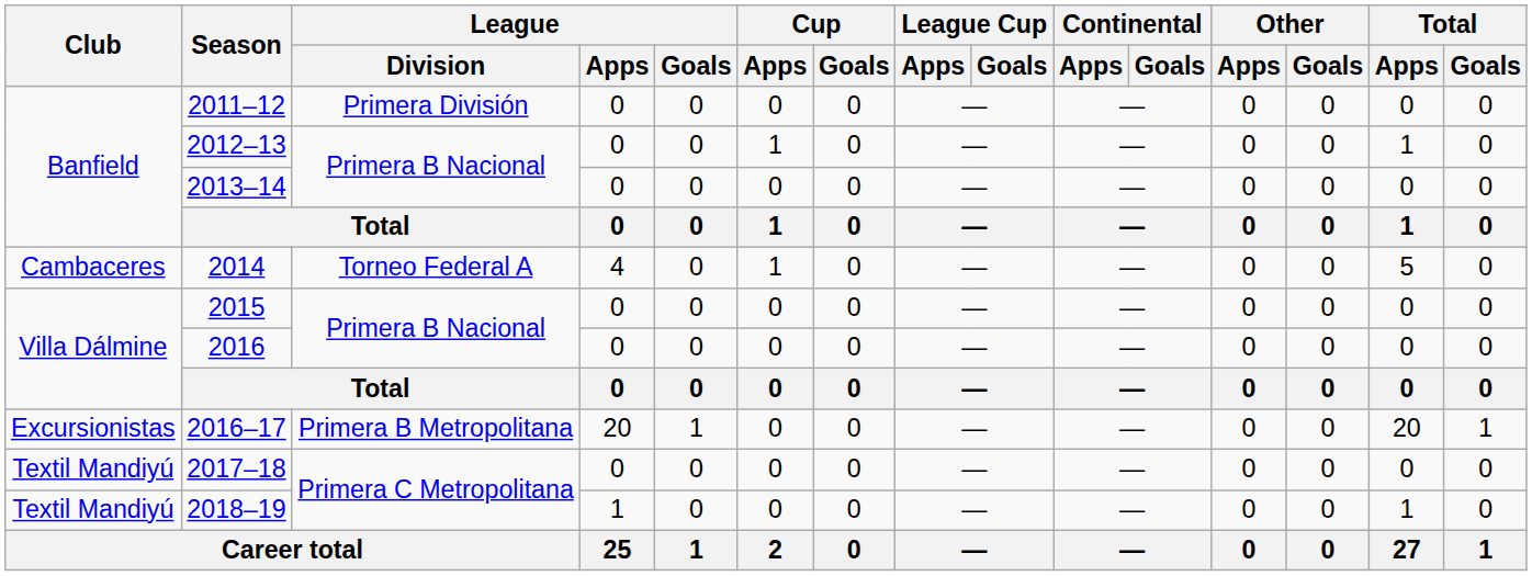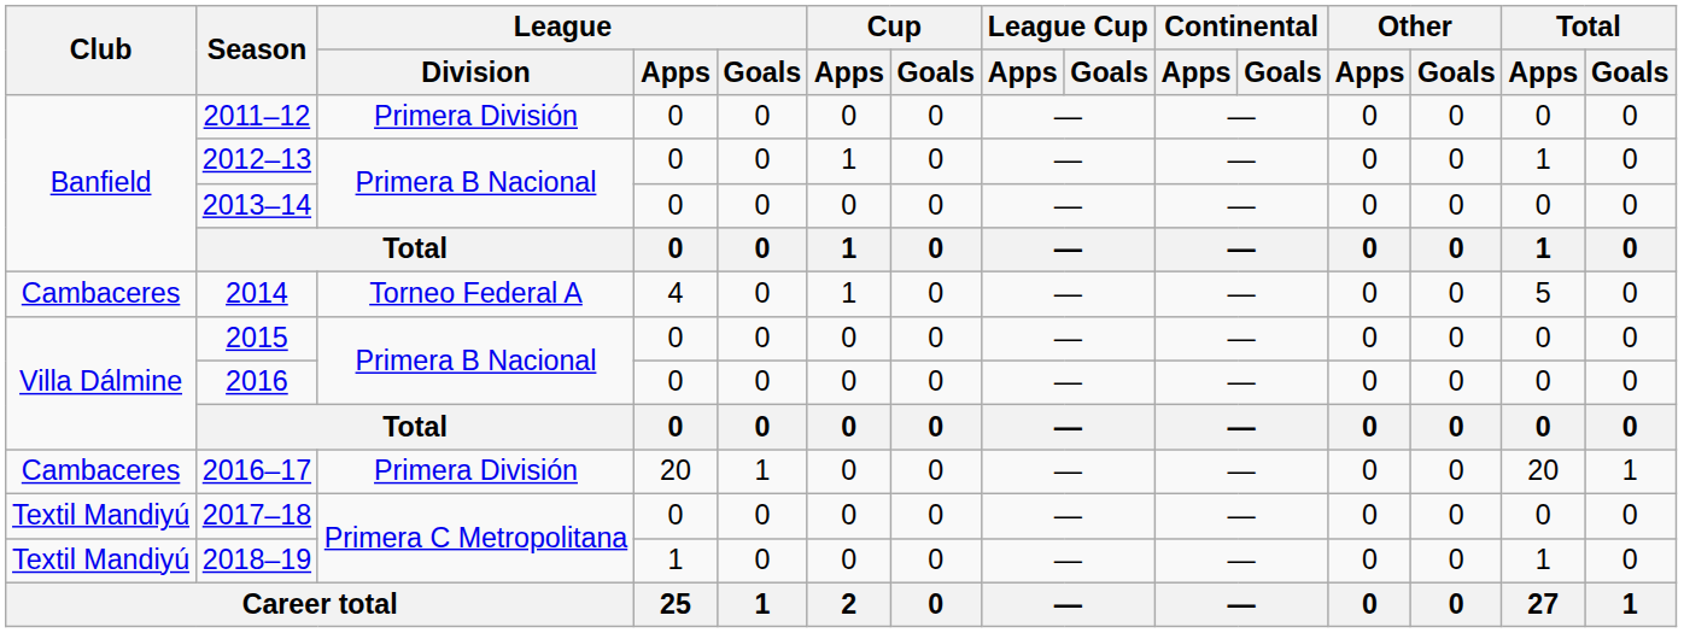2016–17 | Club: Excursionistas -> Cambaceres
2016–17 | League / Division: Primera B Metropolitana -> Primera División
